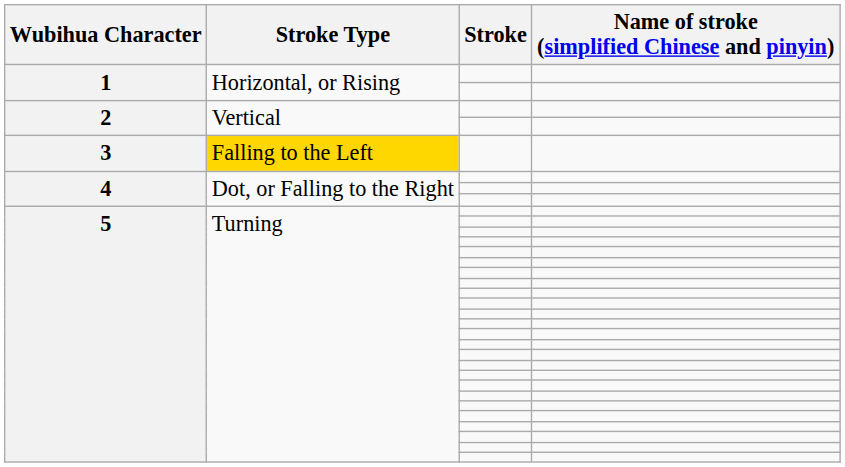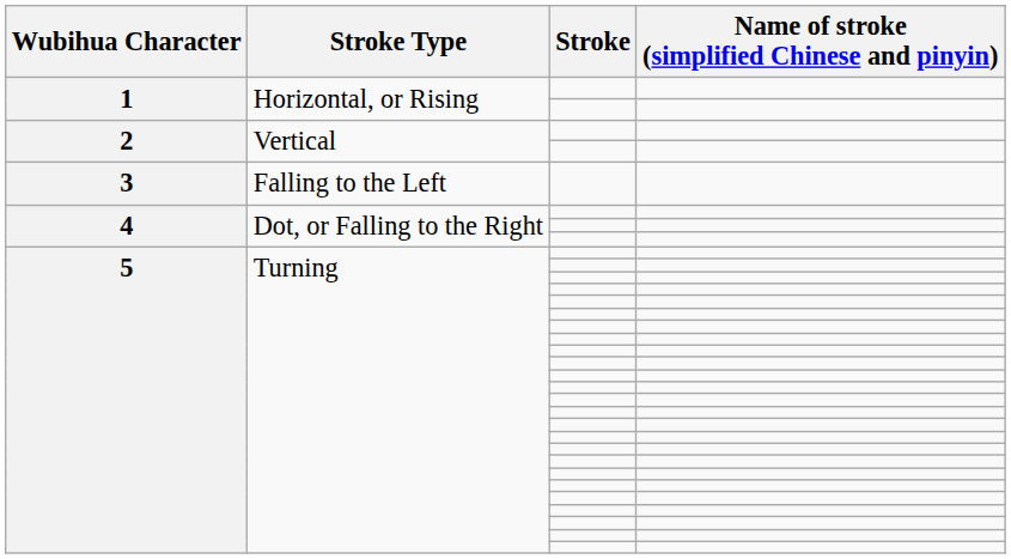3 | Stroke Type: gold background -> no background
